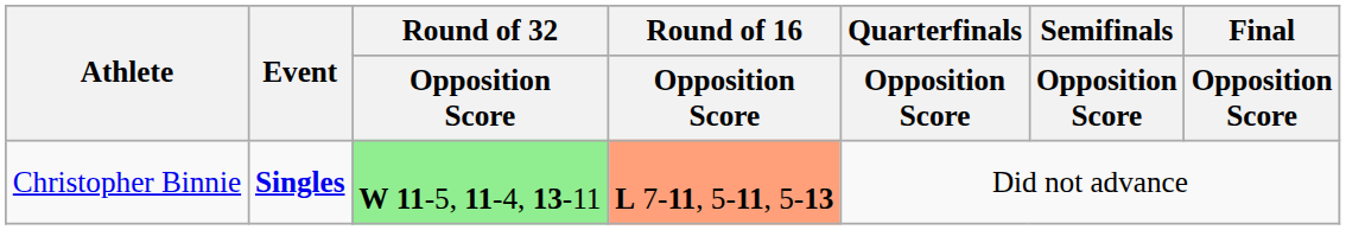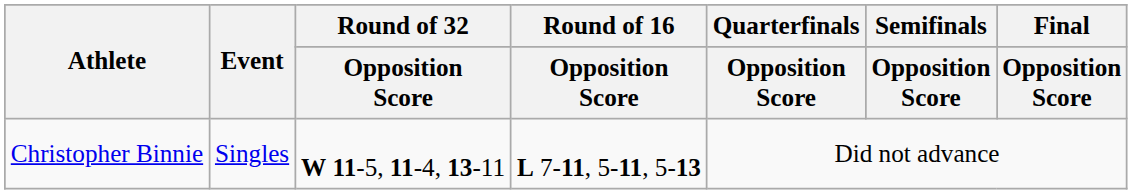Christopher Binnie | Event: bold -> normal
Christopher Binnie | Round of 32 / Opposition Score: lightgreen background -> no background
Christopher Binnie | Round of 16 / Opposition Score: lightsalmon background -> no background
